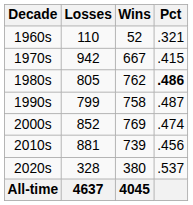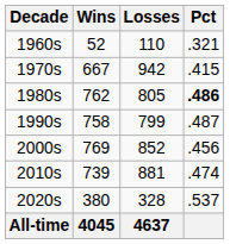columns swapped: Wins <-> Losses
2000s | Pct: .474 -> .456
2010s | Pct: .456 -> .474
